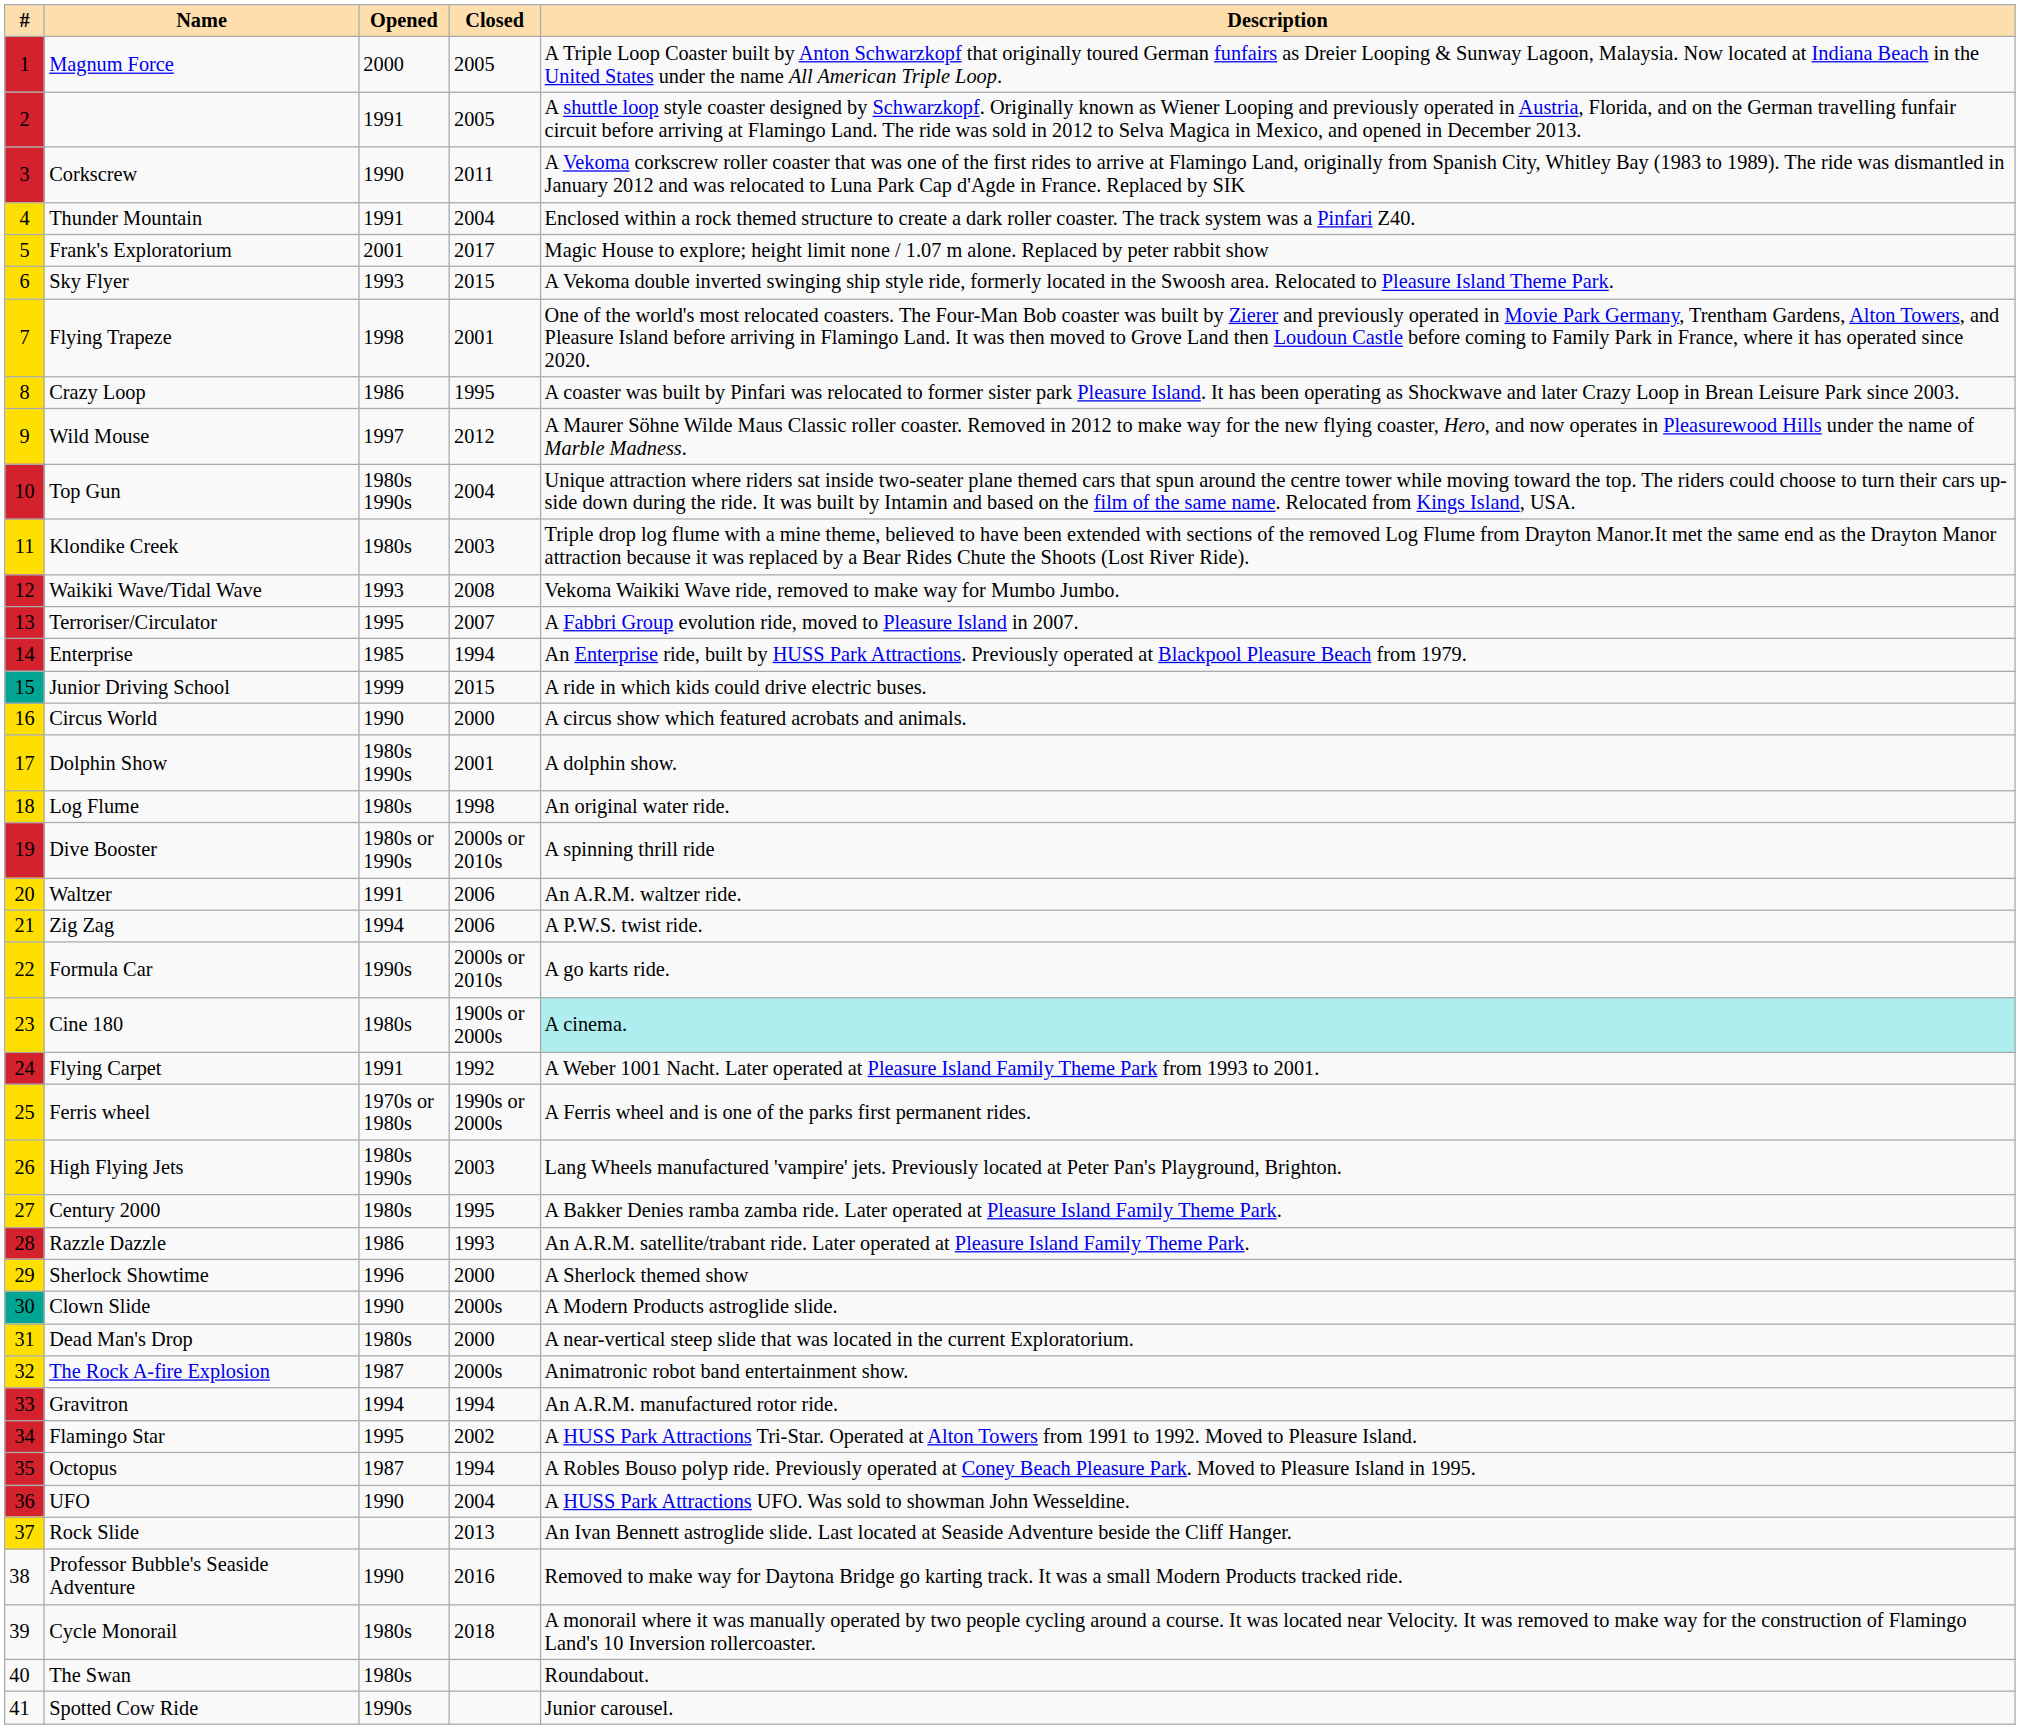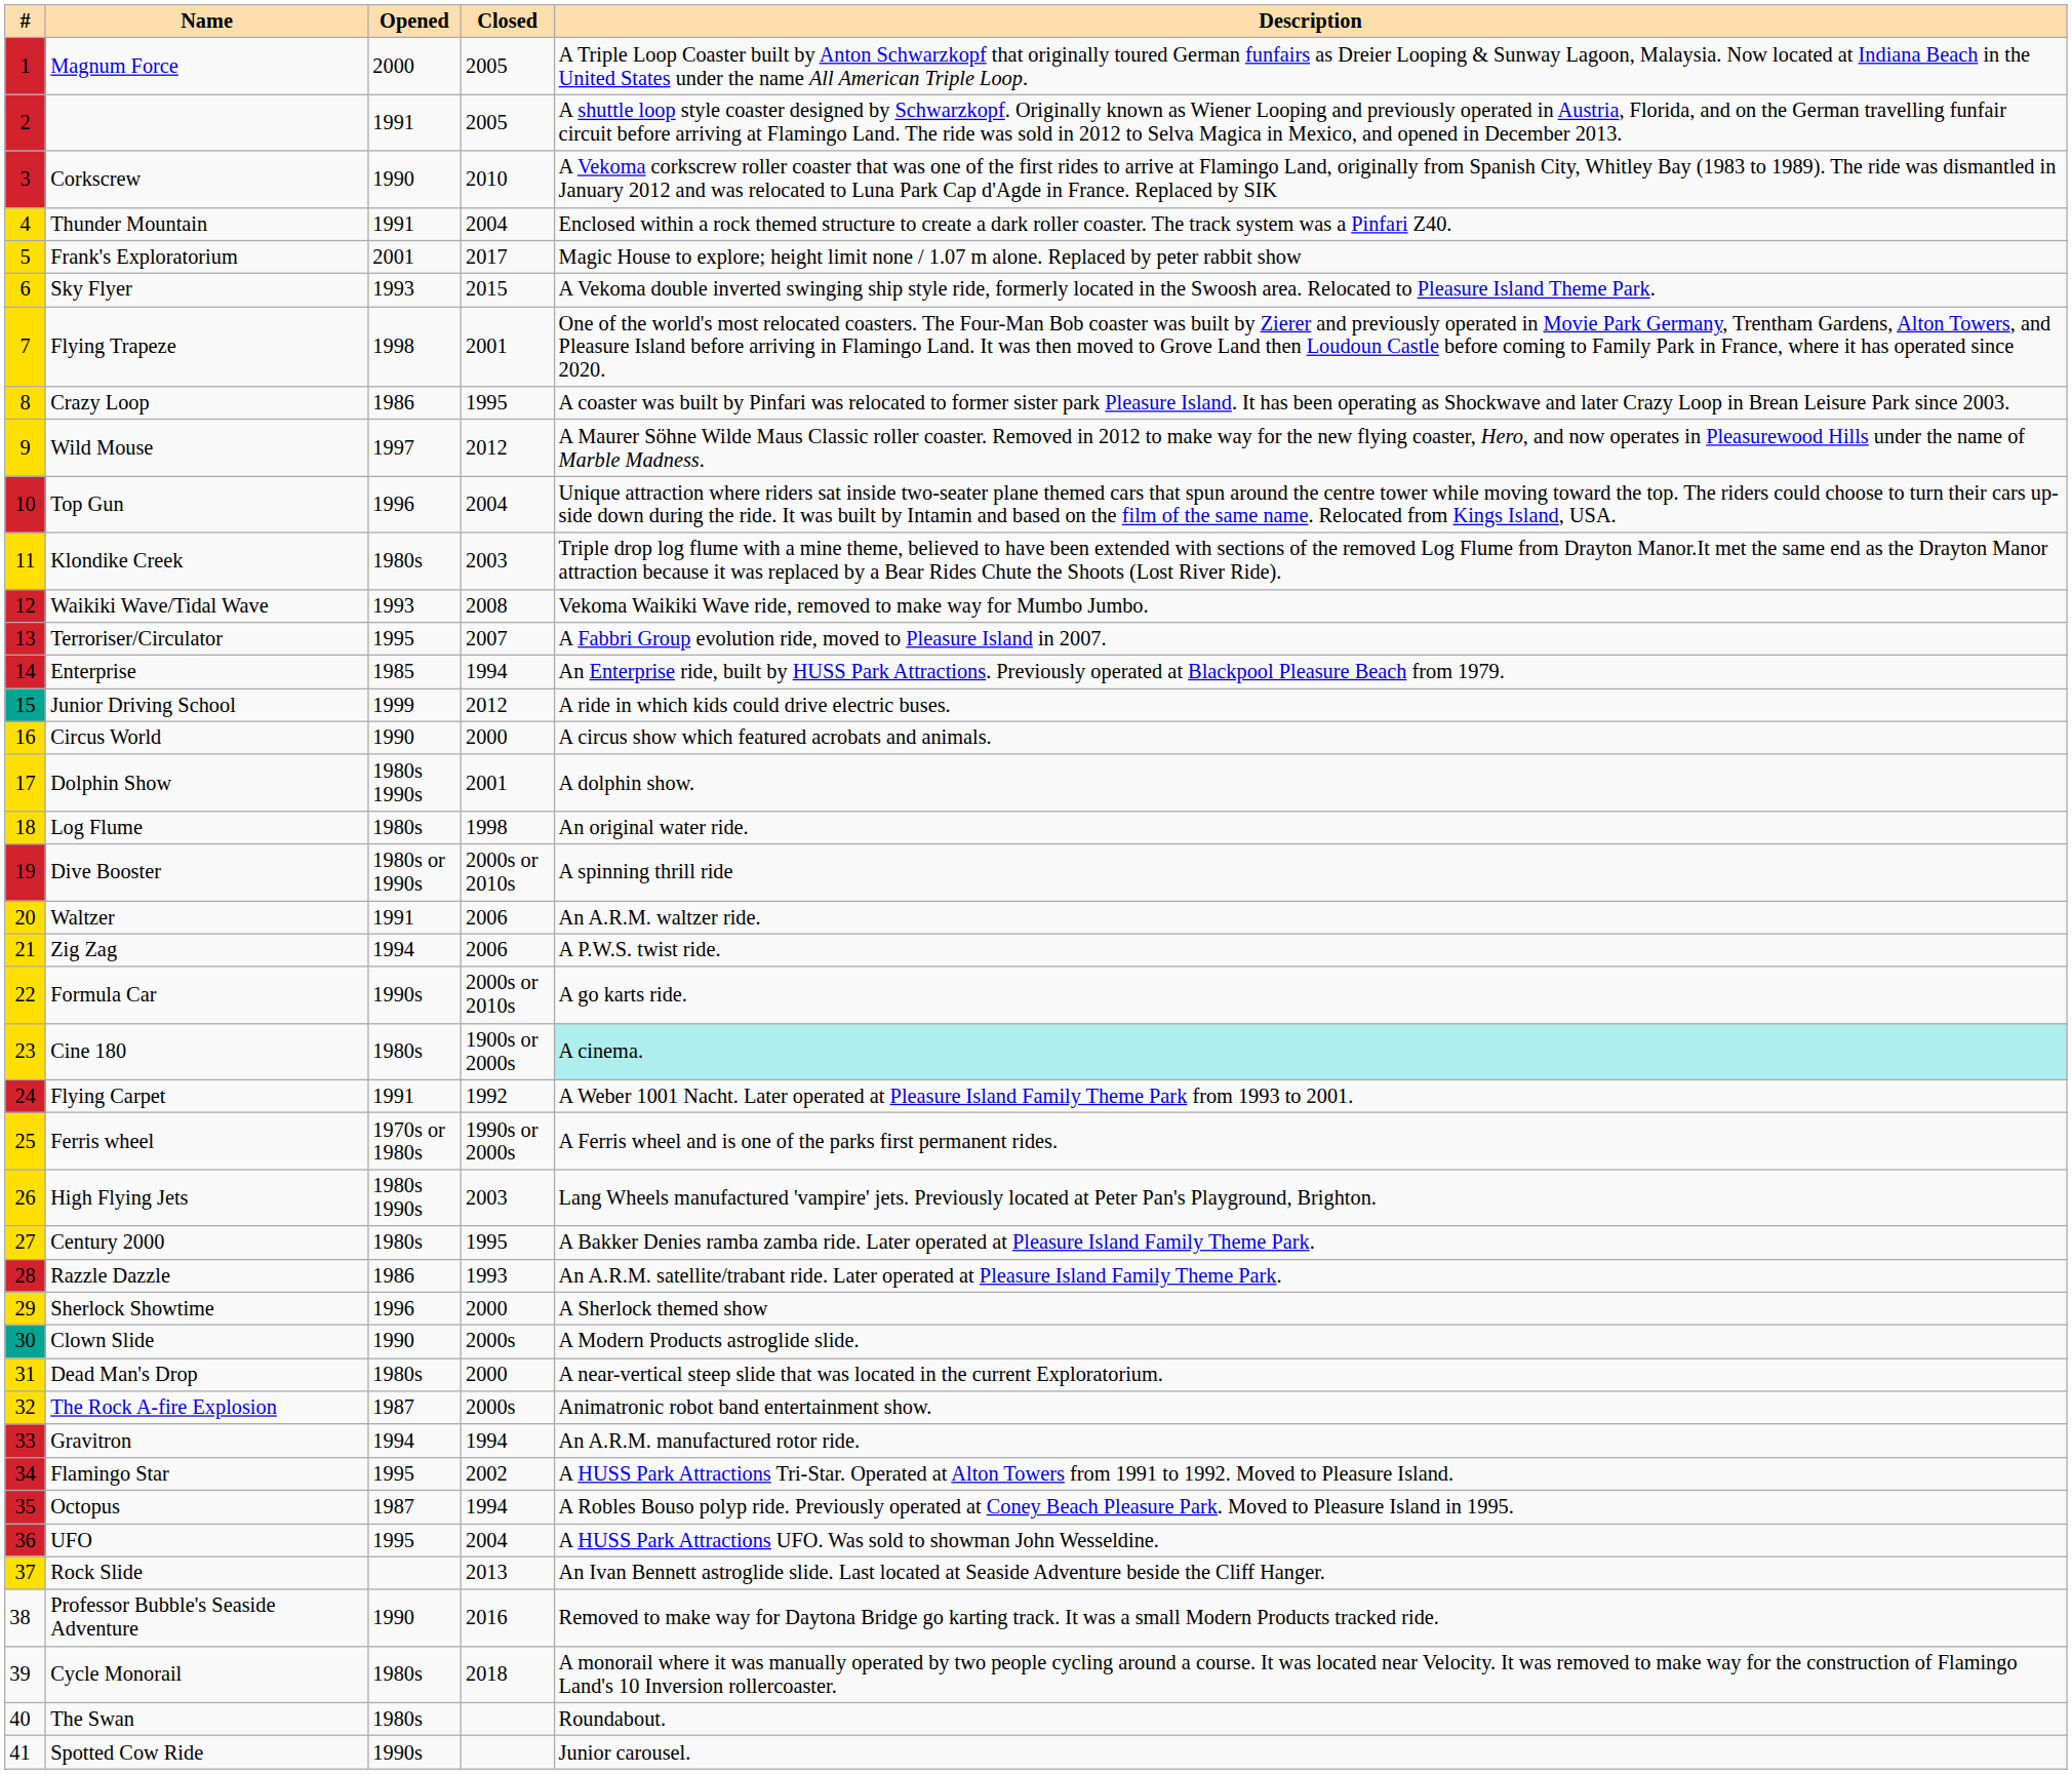Corkscrew | Closed: 2011 -> 2010
Top Gun | Opened: 1980s 1990s -> 1996
Junior Driving School | Closed: 2015 -> 2012
UFO | Opened: 1990 -> 1995
